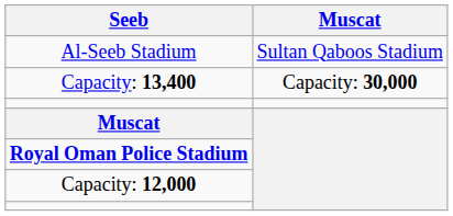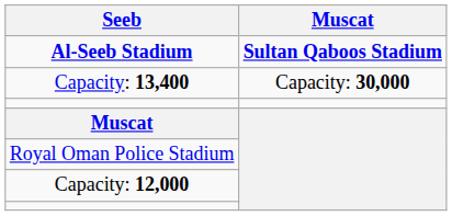Al-Seeb Stadium | Seeb: normal -> bold
Al-Seeb Stadium | Muscat: normal -> bold
Royal Oman Police Stadium | Seeb: bold -> normal
